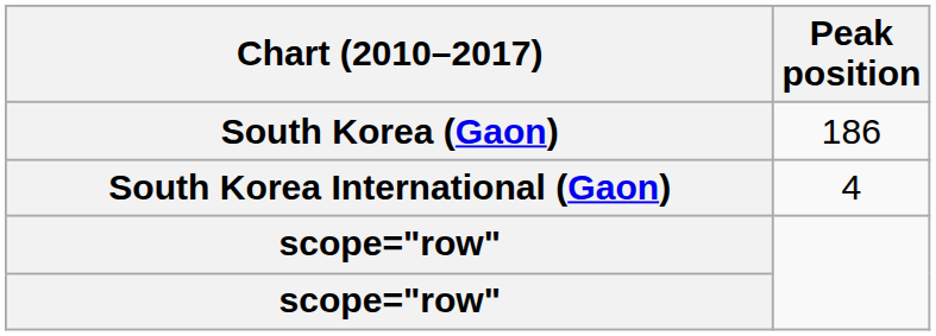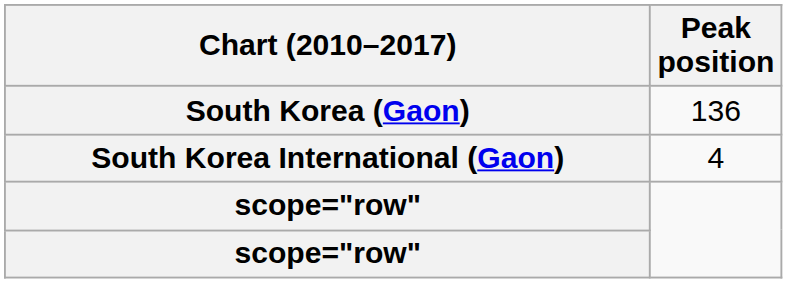South Korea (Gaon) | Peak position: 186 -> 136
